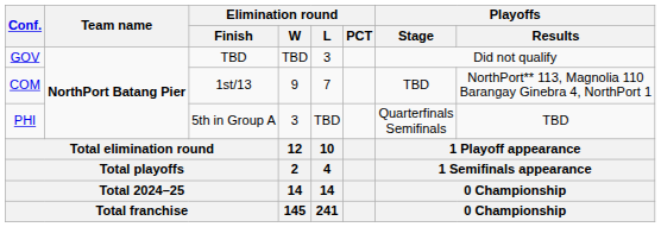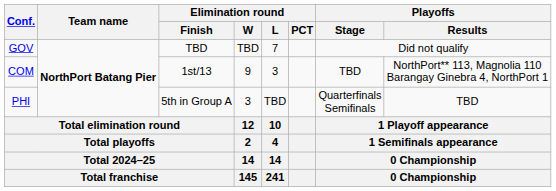GOV | Elimination round / L: 3 -> 7
COM | Elimination round / L: 7 -> 3
